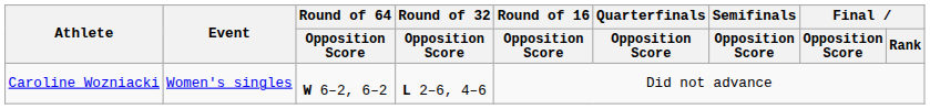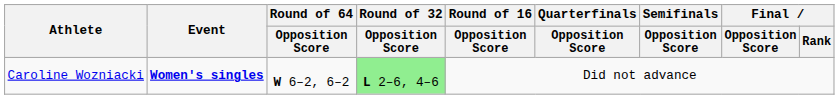Caroline Wozniacki | Event: normal -> bold
Caroline Wozniacki | Round of 32 / Opposition Score: no background -> lightgreen background
